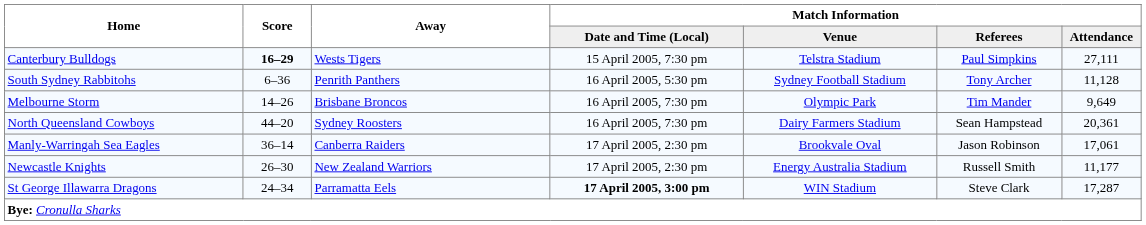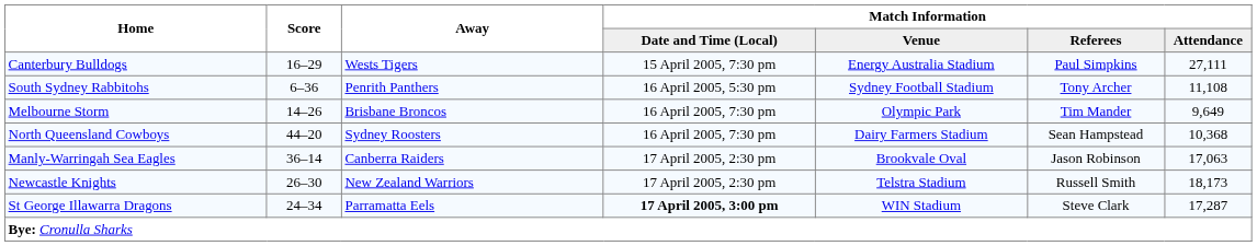Canterbury Bulldogs | Score: bold -> normal
Canterbury Bulldogs | Match Information / Venue: Telstra Stadium -> Energy Australia Stadium
South Sydney Rabbitohs | Match Information / Attendance: 11,128 -> 11,108
North Queensland Cowboys | Match Information / Attendance: 20,361 -> 10,368
Manly-Warringah Sea Eagles | Match Information / Attendance: 17,061 -> 17,063
Newcastle Knights | Match Information / Venue: Energy Australia Stadium -> Telstra Stadium
Newcastle Knights | Match Information / Attendance: 11,177 -> 18,173
